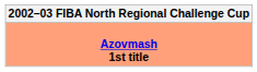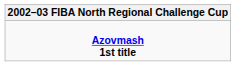row 2 | column 1: lightsalmon background -> no background
